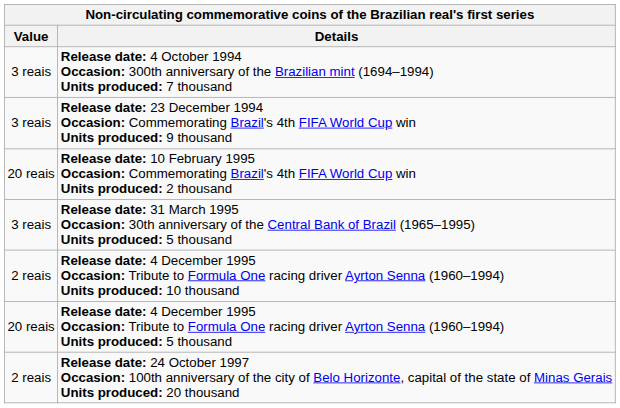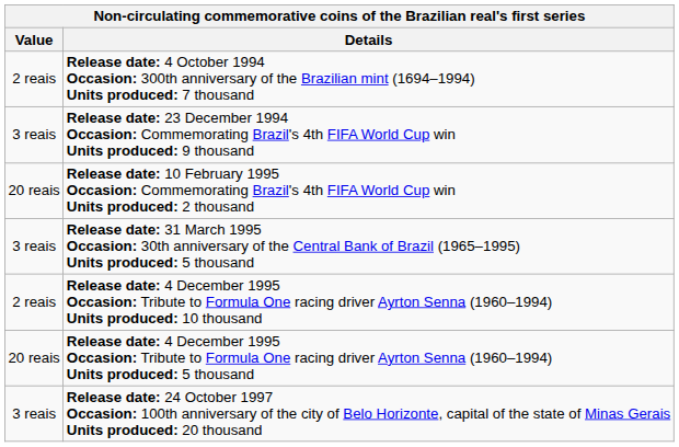row 3 | Value: 3 reais -> 2 reais
row 9 | Value: 2 reais -> 3 reais
